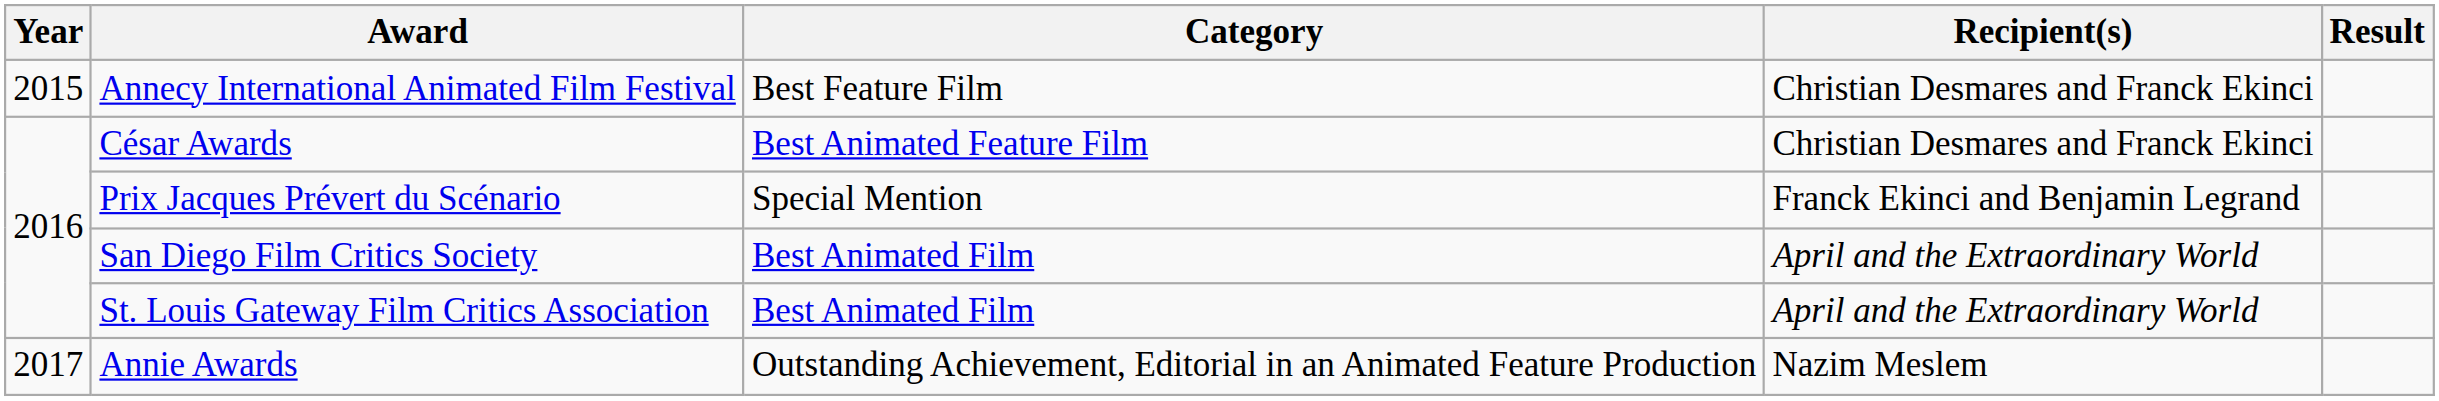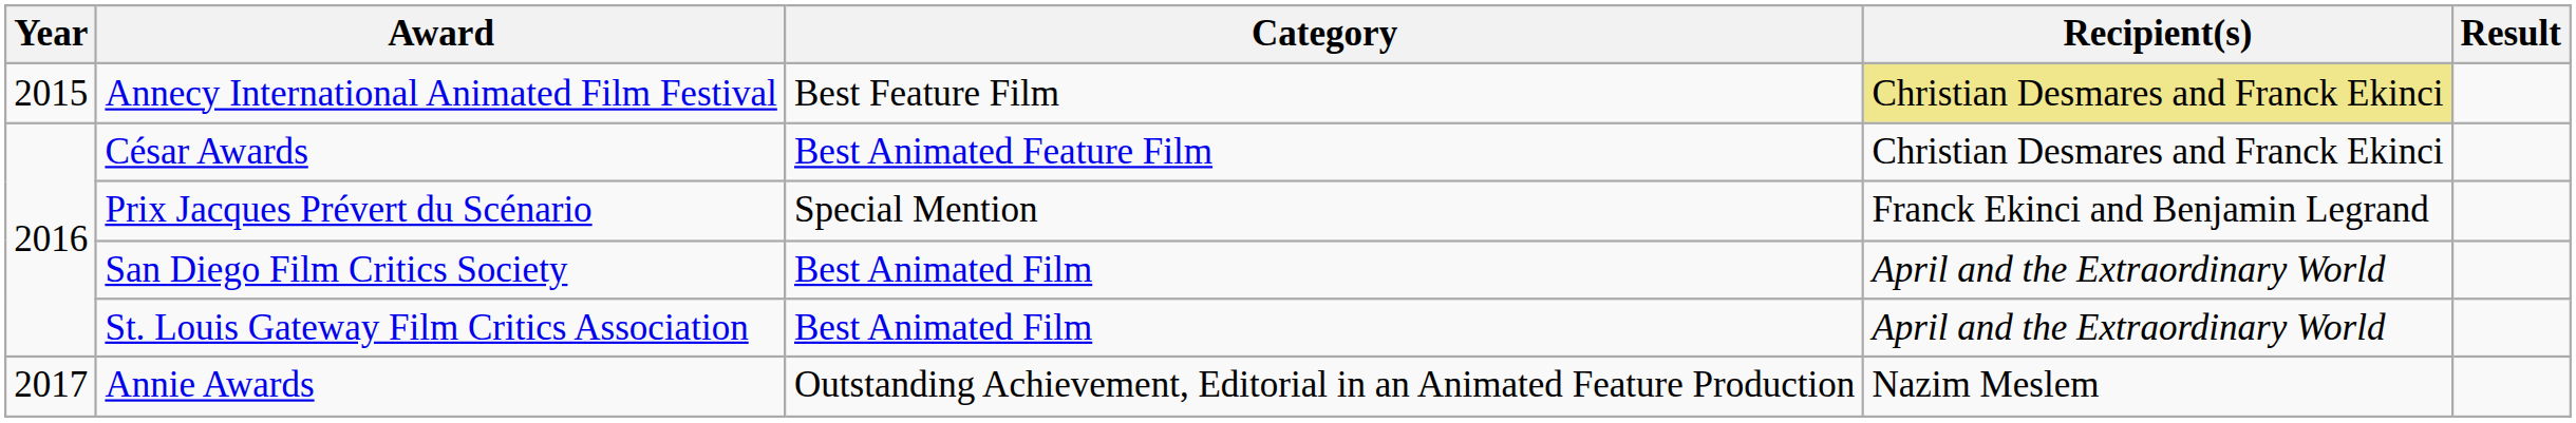Annecy International Animated Film Festival | Recipient(s): no background -> khaki background
